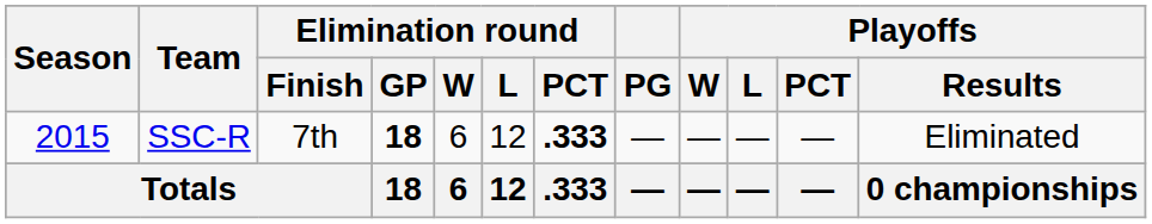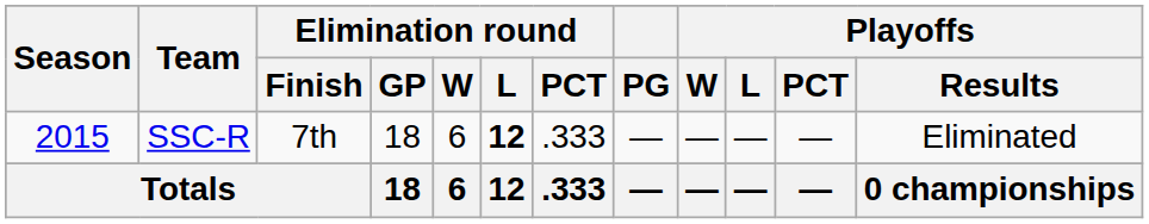SSC-R | Elimination round / GP: bold -> normal
SSC-R | Elimination round / L: normal -> bold
SSC-R | Elimination round / PCT: bold -> normal
